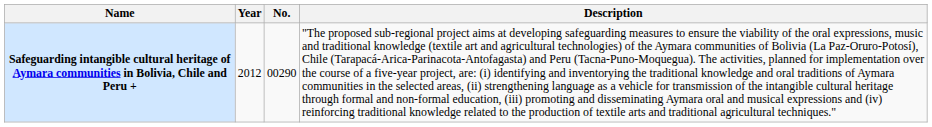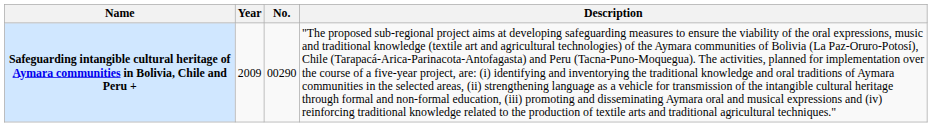row 2 | Year: 2012 -> 2009
